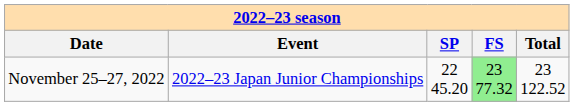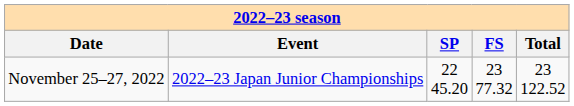November 25–27, 2022 | FS: lightgreen background -> no background
